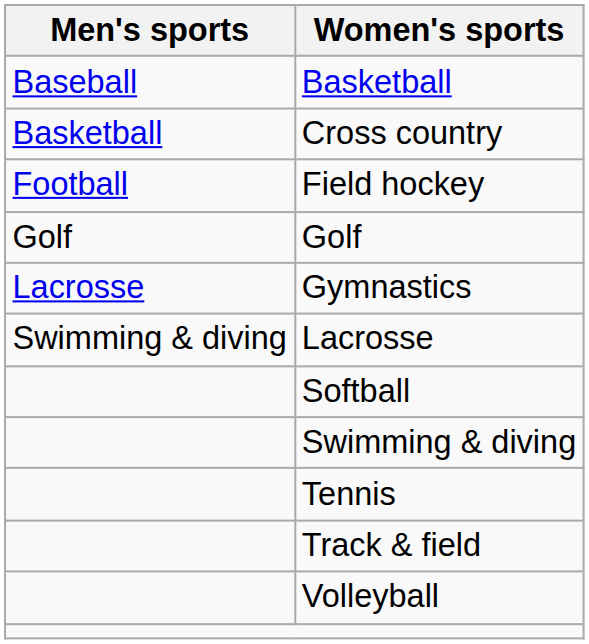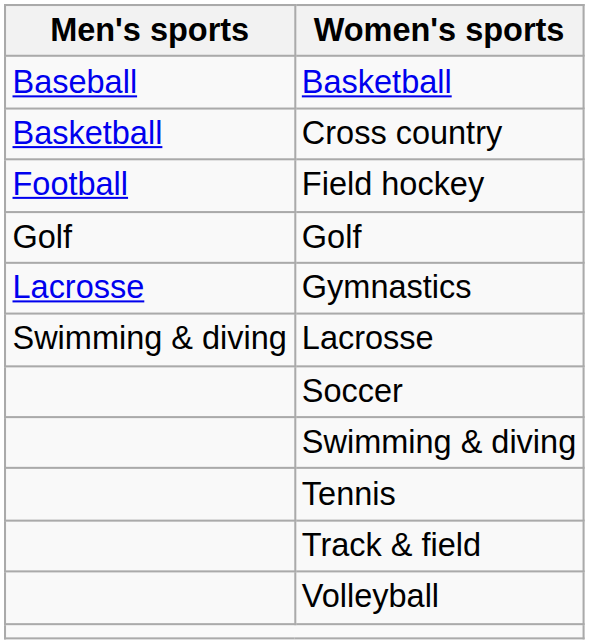+ row: Soccer
- row: Softball
